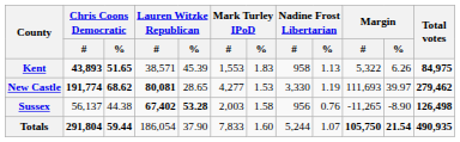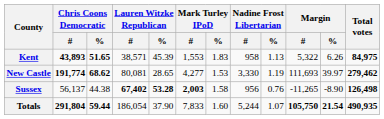New Castle | Lauren Witzke Republican / #: bold -> normal
Sussex | Mark Turley IPoD / #: normal -> bold
